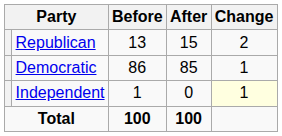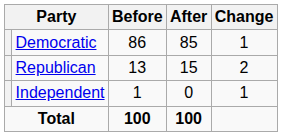rows swapped: Democratic <-> Republican
Independent | Change: lightyellow background -> no background
